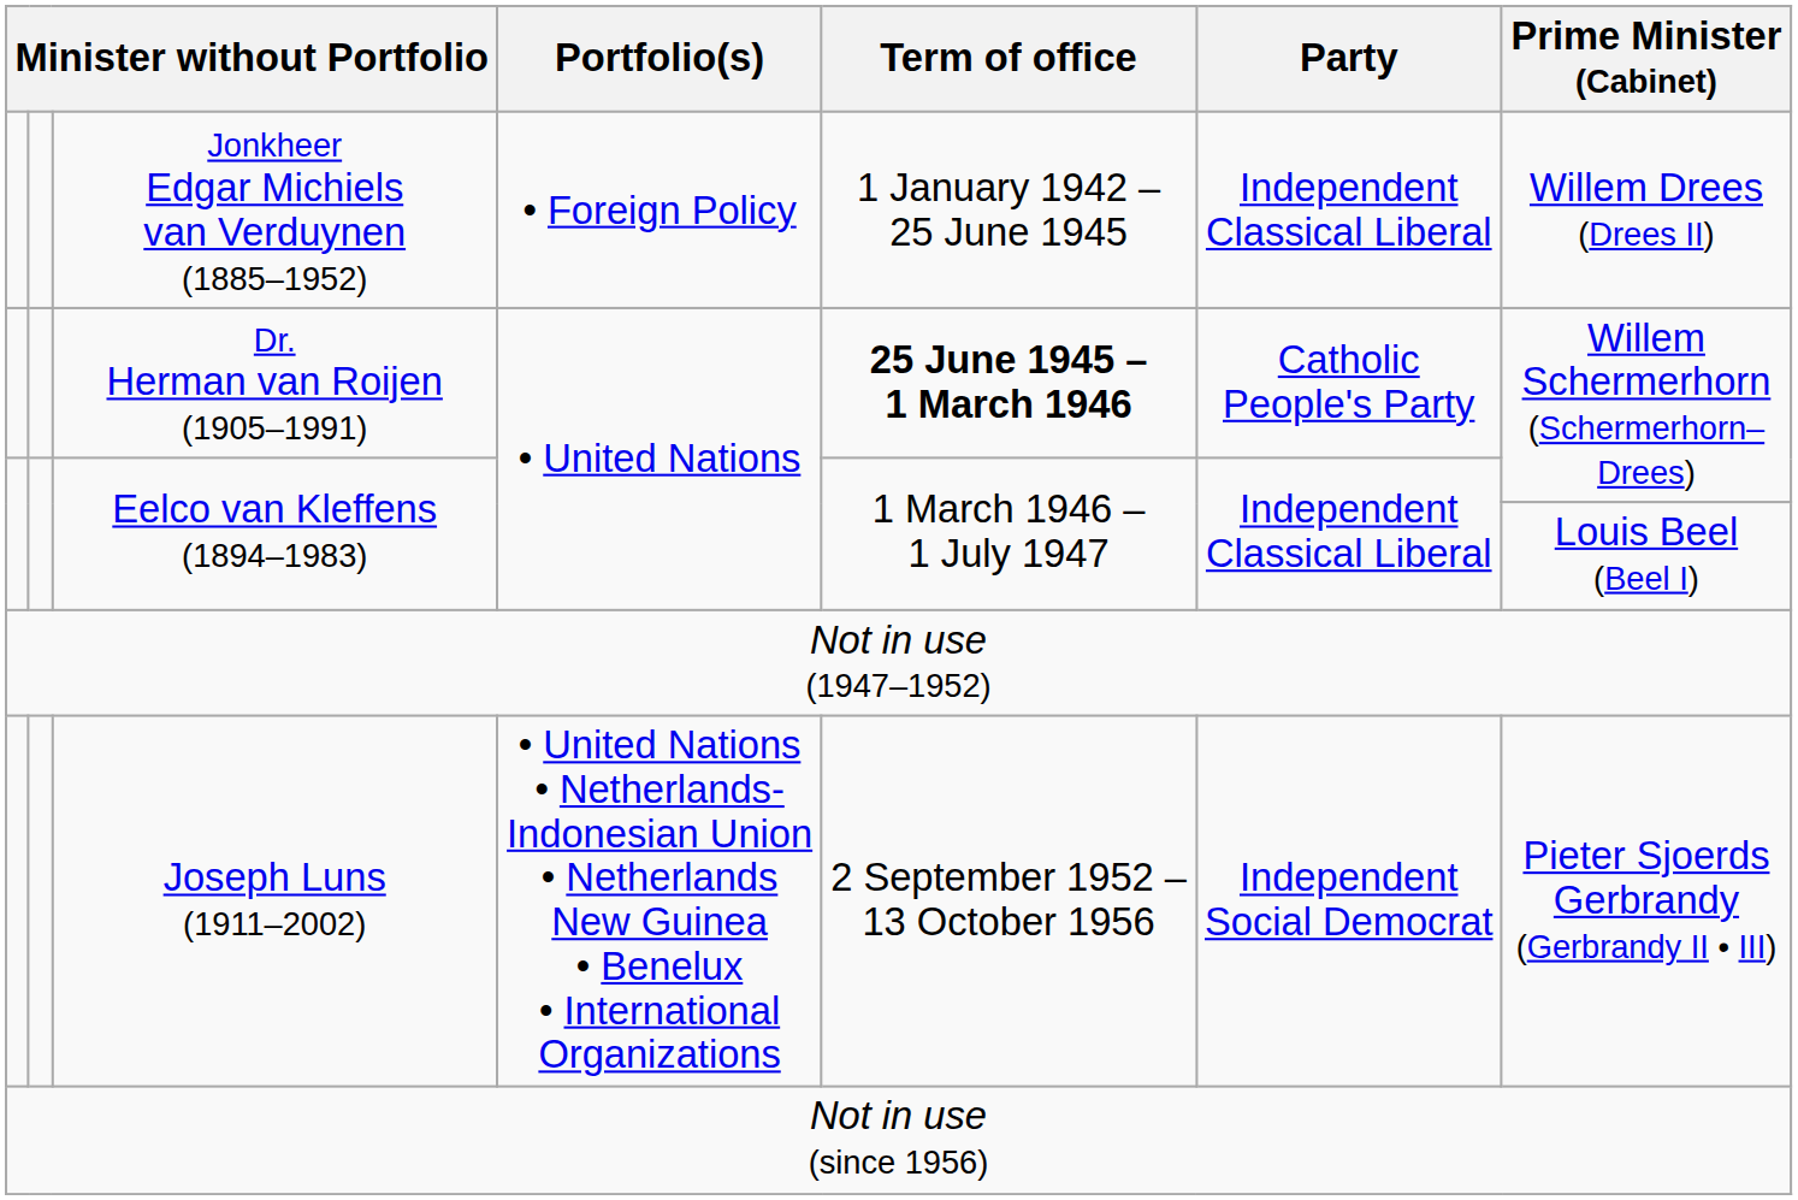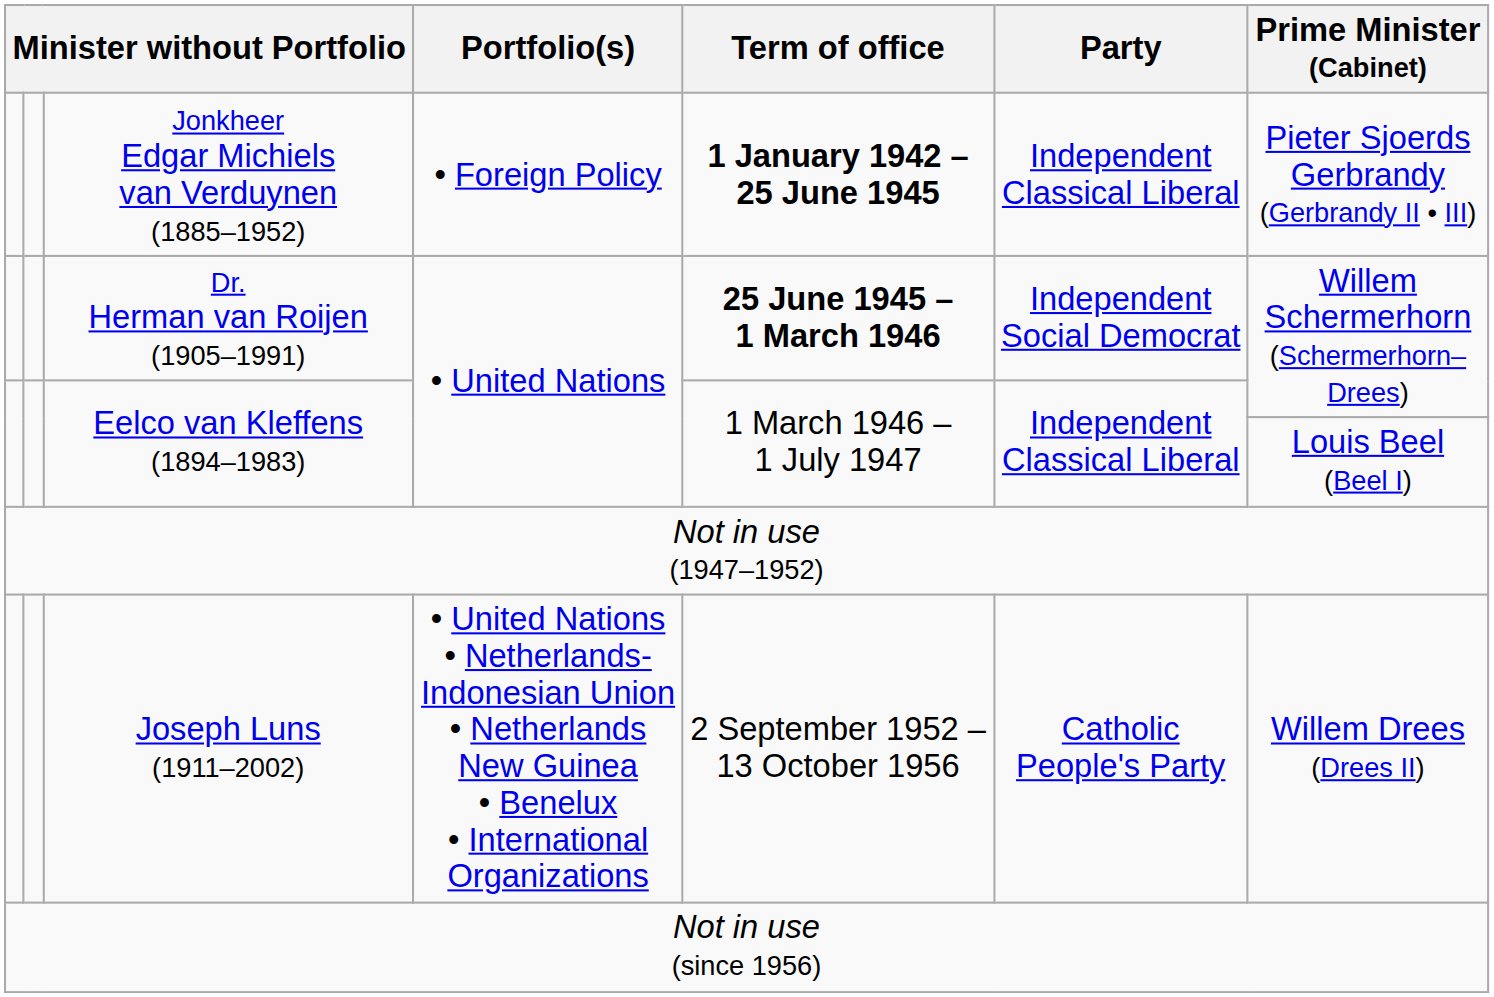Jonkheer Edgar Michiels van Verduynen (1885–1952) | Term of office: normal -> bold
Jonkheer Edgar Michiels van Verduynen (1885–1952) | Prime Minister (Cabinet): Willem Drees (Drees II) -> Pieter Sjoerds Gerbrandy (Gerbrandy II • III)
Dr. Herman van Roijen (1905–1991) | Party: Catholic People's Party -> Independent Social Democrat
Joseph Luns (1911–2002) | Party: Independent Social Democrat -> Catholic People's Party
Joseph Luns (1911–2002) | Prime Minister (Cabinet): Pieter Sjoerds Gerbrandy (Gerbrandy II • III) -> Willem Drees (Drees II)
